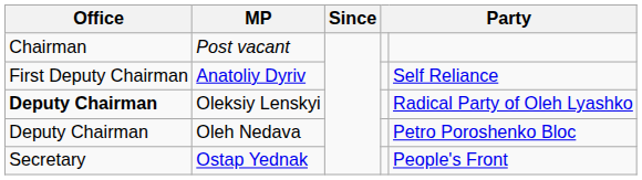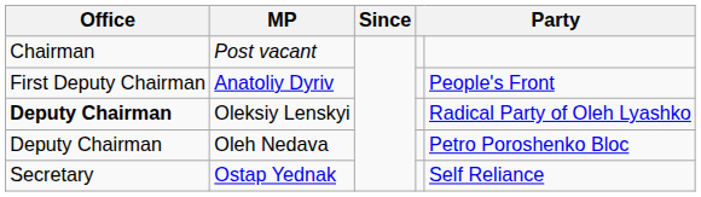Anatoliy Dyriv | column 5: Self Reliance -> People's Front
Ostap Yednak | column 5: People's Front -> Self Reliance
